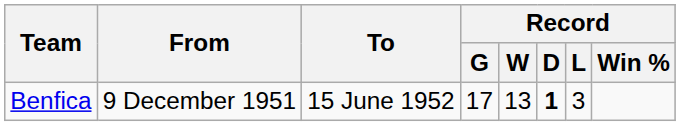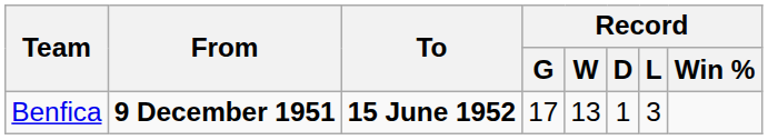Benfica | From: normal -> bold
Benfica | To: normal -> bold
Benfica | Record / D: bold -> normal
